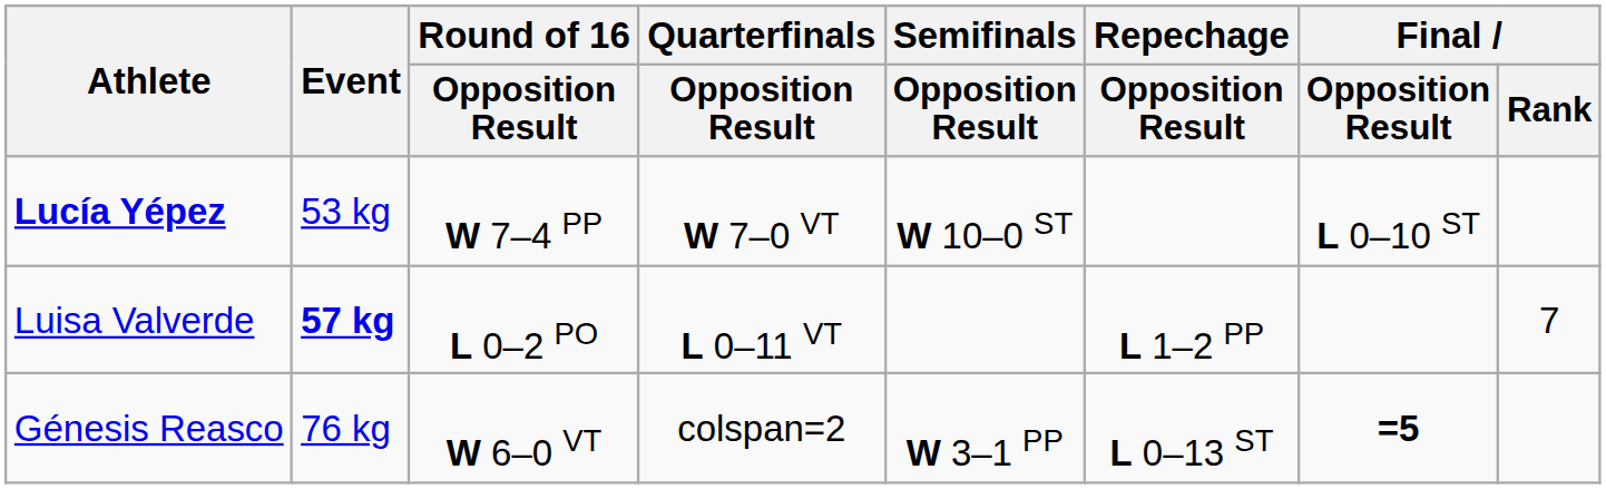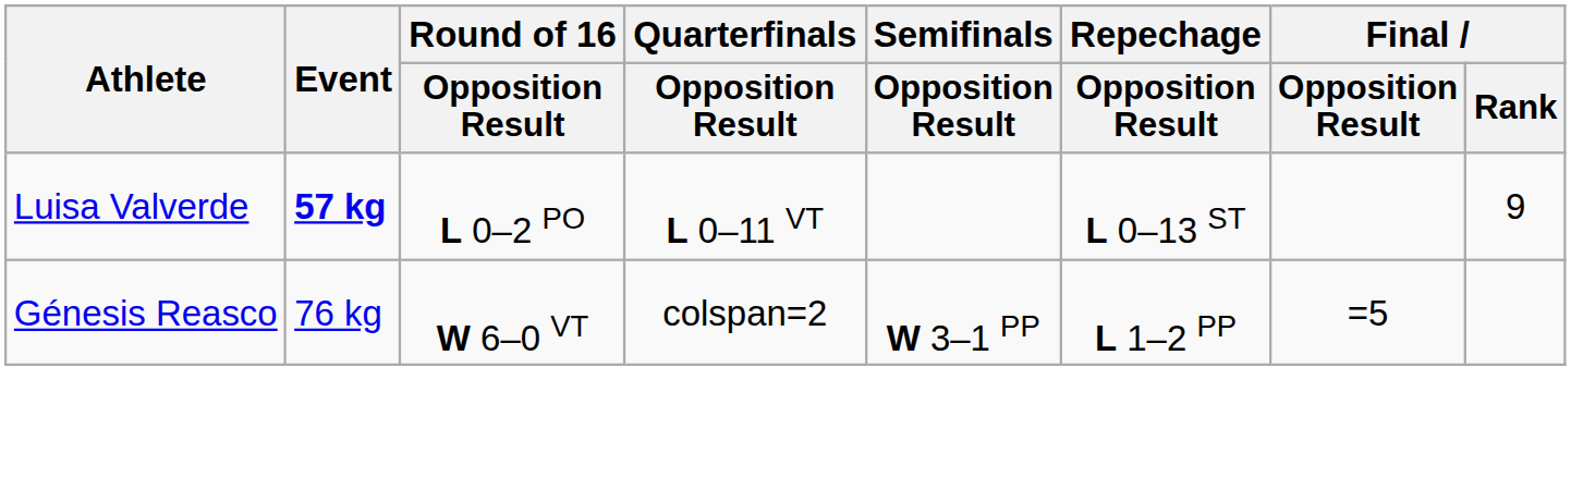- row: Lucía Yépez | 53 kg | W 7–4 PP | W 7–0 VT | W 10–0 ST | L 0–10 ST
Luisa Valverde | Repechage / Opposition Result: L 1–2 PP -> L 0–13 ST
Luisa Valverde | Final / Rank: 7 -> 9
Génesis Reasco | Repechage / Opposition Result: L 0–13 ST -> L 1–2 PP
Génesis Reasco | Final / Opposition Result: bold -> normal
